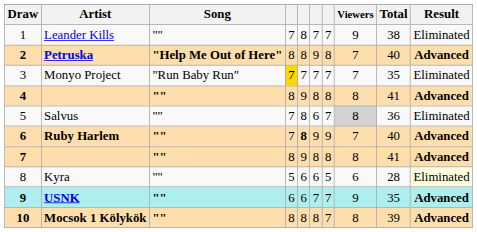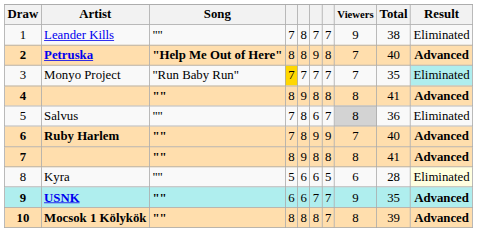Monyo Project | Result: no background -> paleturquoise background
Ruby Harlem | column 5: bold -> normal
